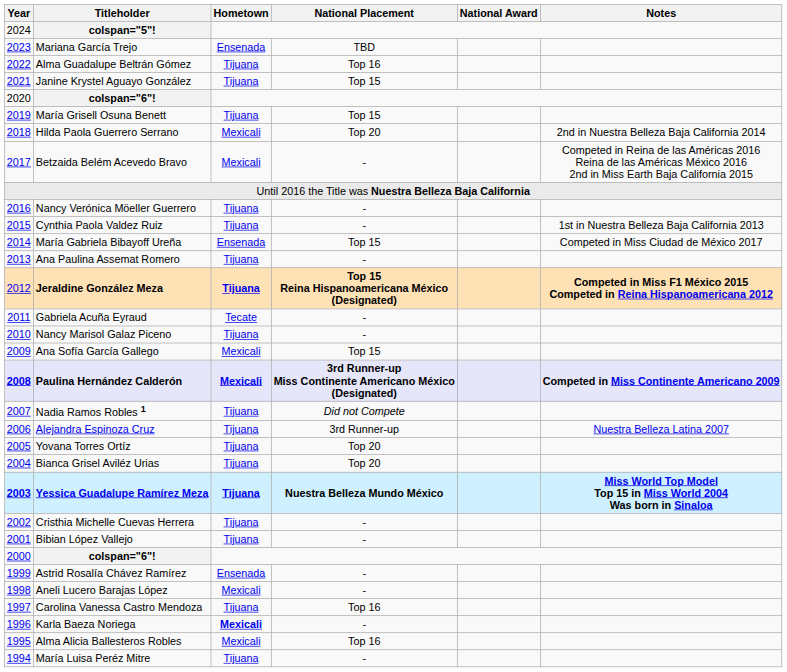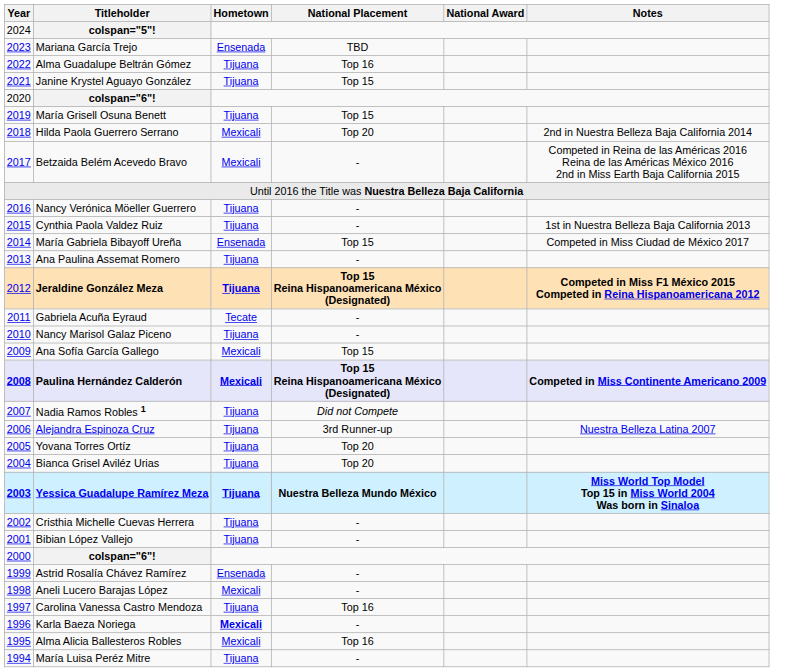Paulina Hernández Calderón | National Placement: 3rd Runner-up Miss Continente Americano México (Designated) -> Top 15 Reina Hispanoamericana México (Designated)
